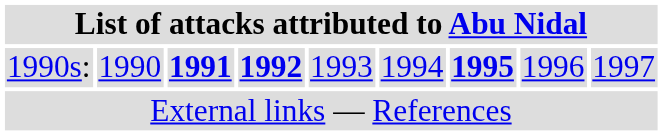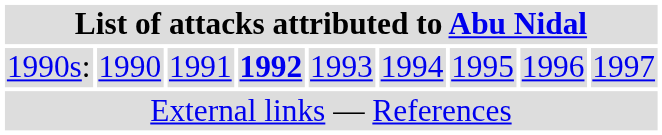1990s: | column 3: bold -> normal
1990s: | column 7: bold -> normal
